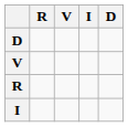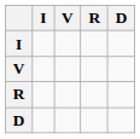columns swapped: I <-> R
row 2 | column 1: D -> I
row 5 | column 1: I -> D
